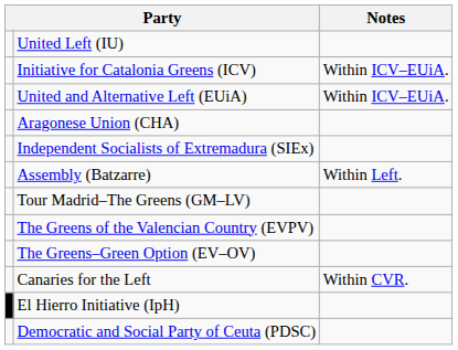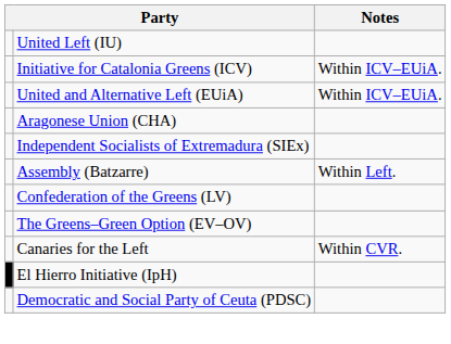+ row: Confederation of the Greens (LV)
- row: Tour Madrid–The Greens (GM–LV)
- row: The Greens of the Valencian Country (EVPV)
